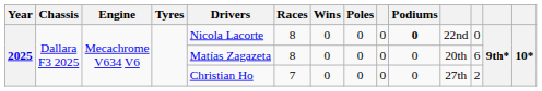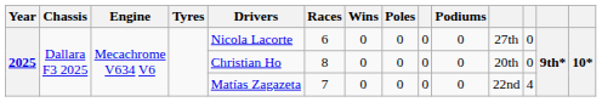row 2 | Races: 8 -> 6
row 2 | Podiums: bold -> normal
row 2 | column 11: 22nd -> 27th
row 3 | Drivers: Matías Zagazeta -> Christian Ho
row 3 | column 12: 6 -> 0
row 4 | Drivers: Christian Ho -> Matías Zagazeta
row 4 | column 11: 27th -> 22nd
row 4 | column 12: 2 -> 4
